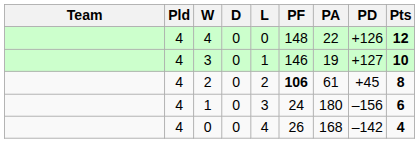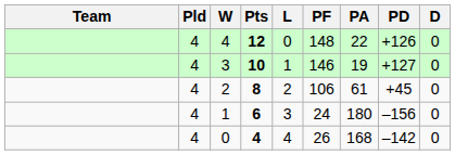columns swapped: D <-> Pts
row 4 | PF: bold -> normal
